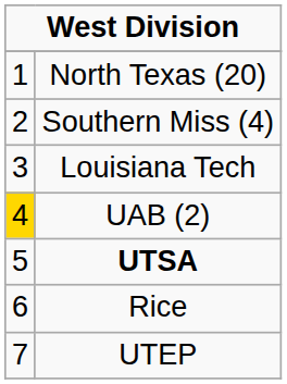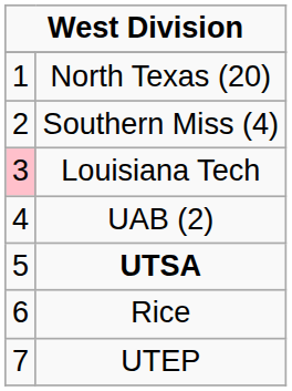Louisiana Tech | column 1: no background -> pink background
UAB (2) | column 1: gold background -> no background
